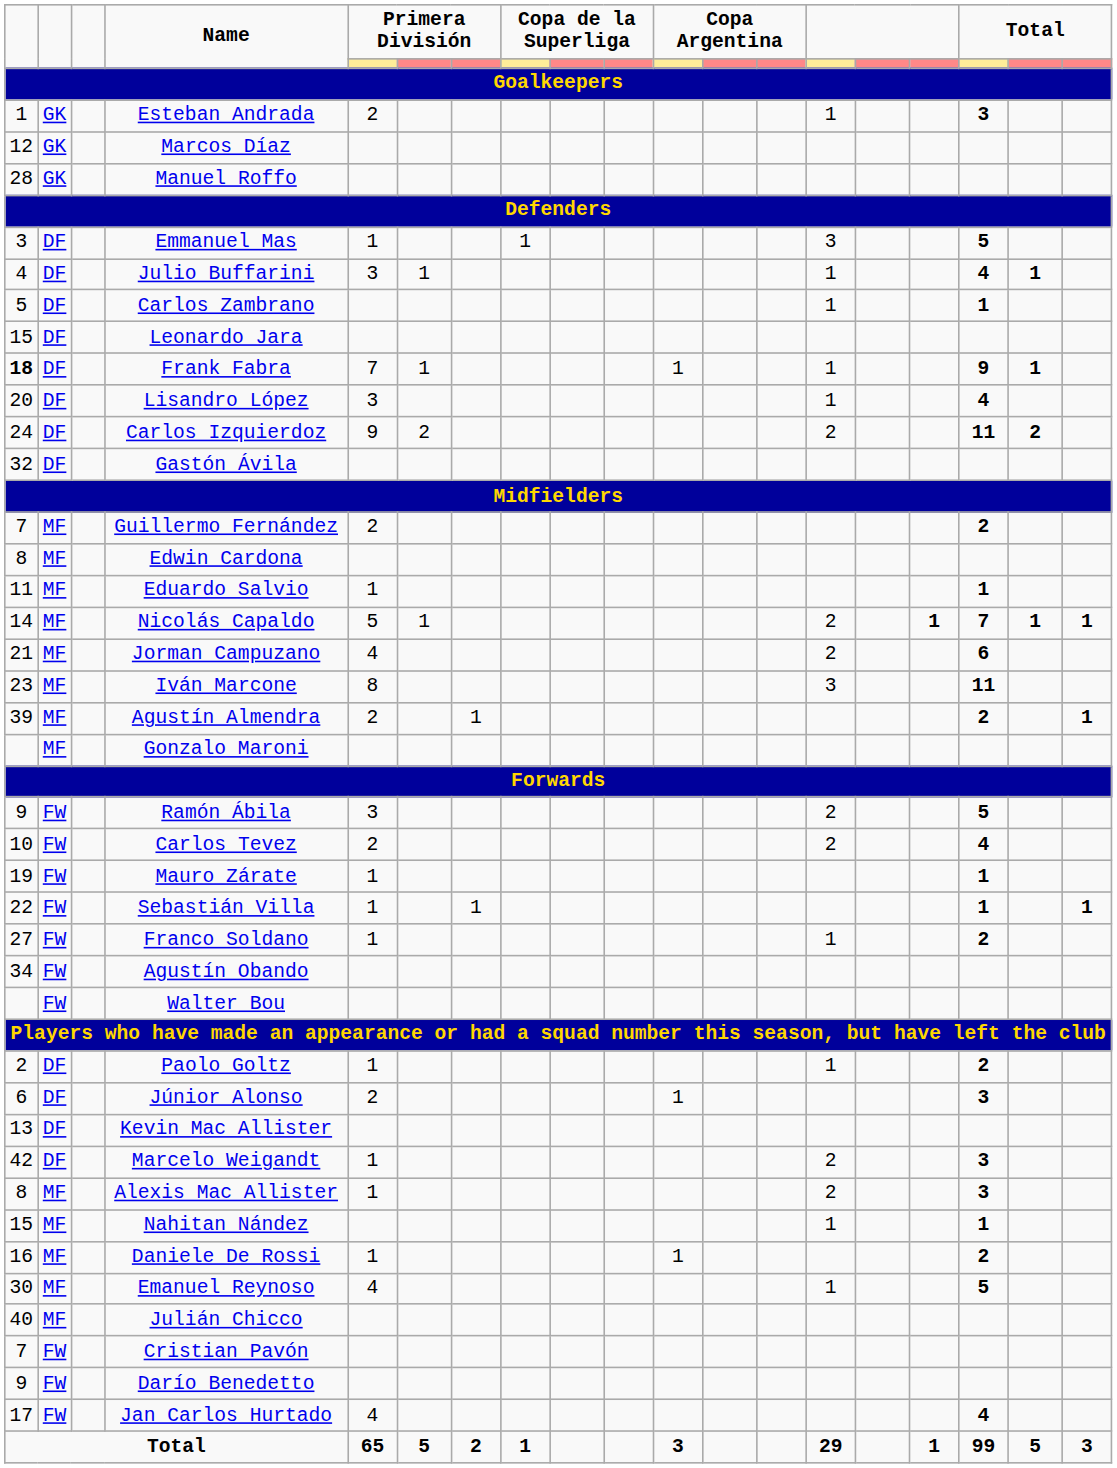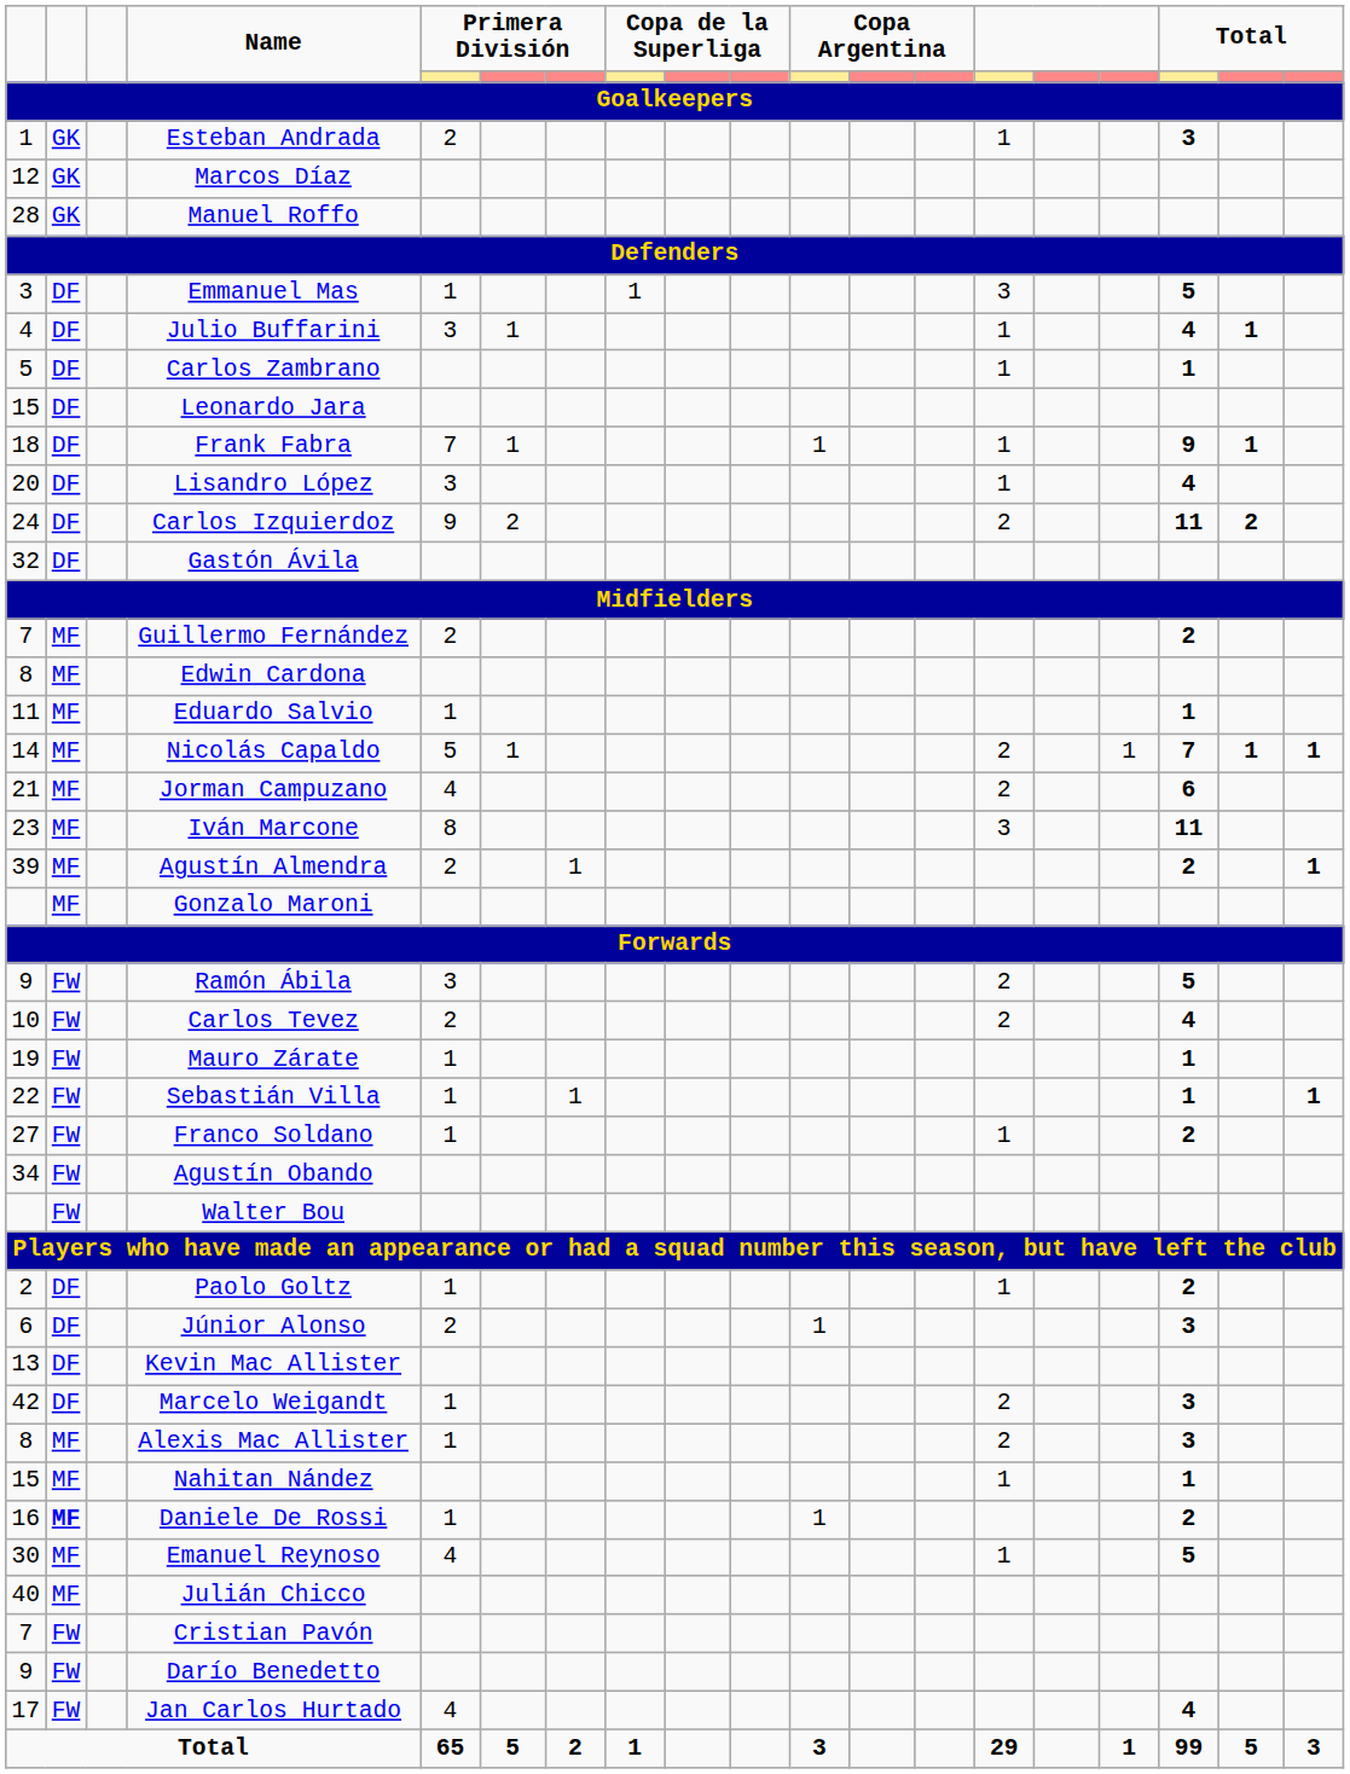Frank Fabra | column 1: bold -> normal
Nicolás Capaldo | column 16: bold -> normal
Daniele De Rossi | column 2: normal -> bold
